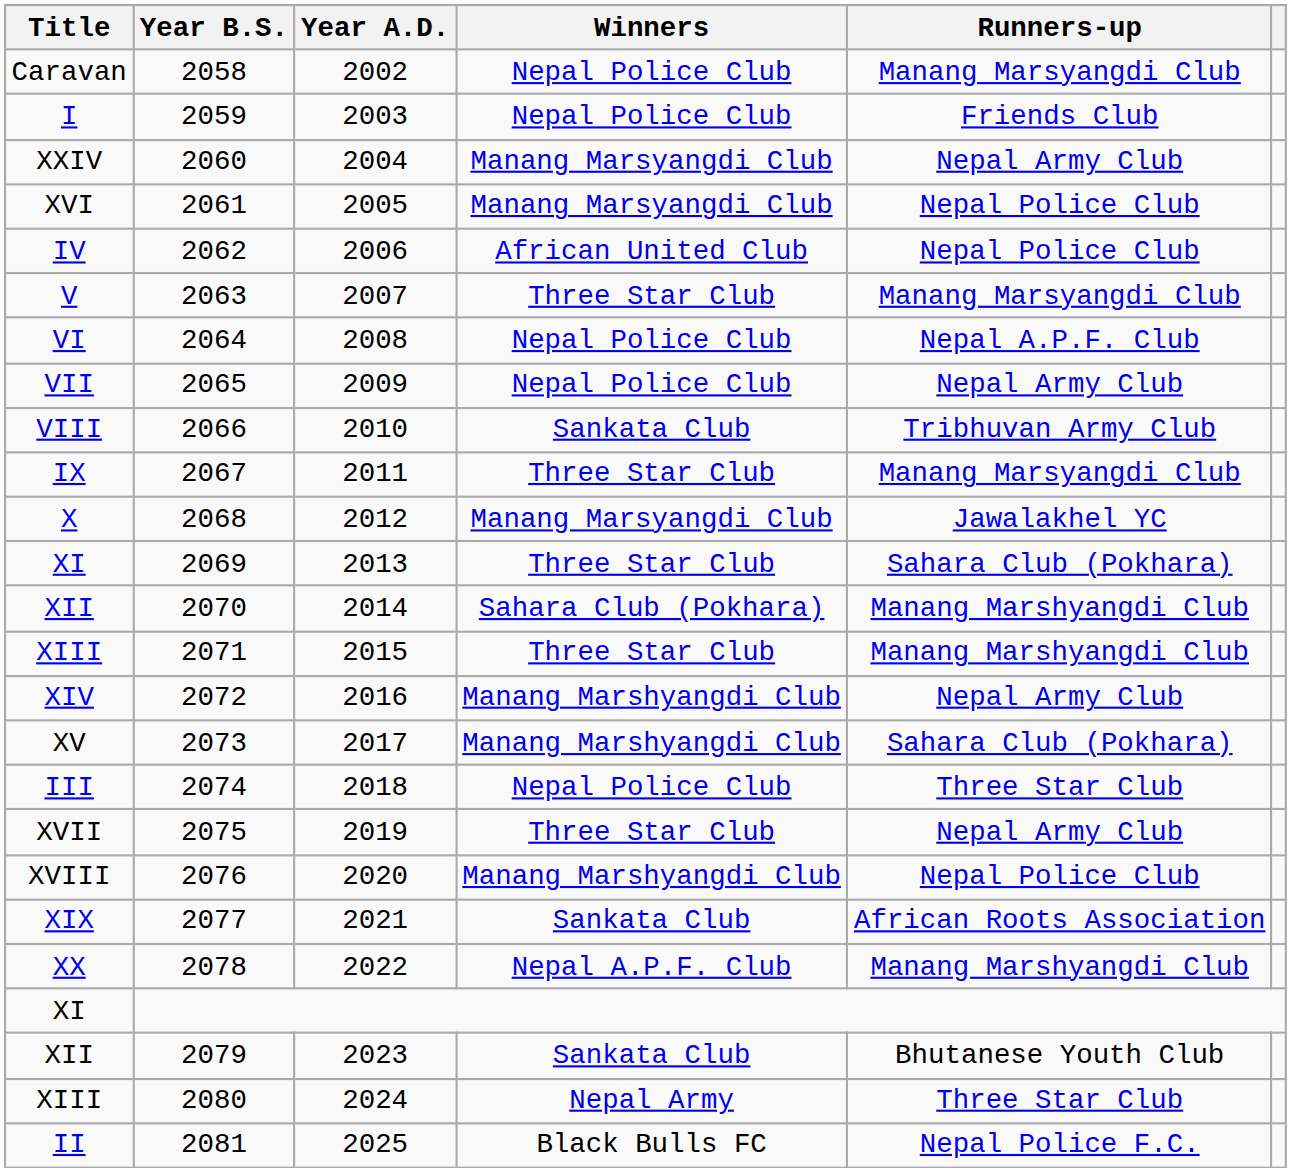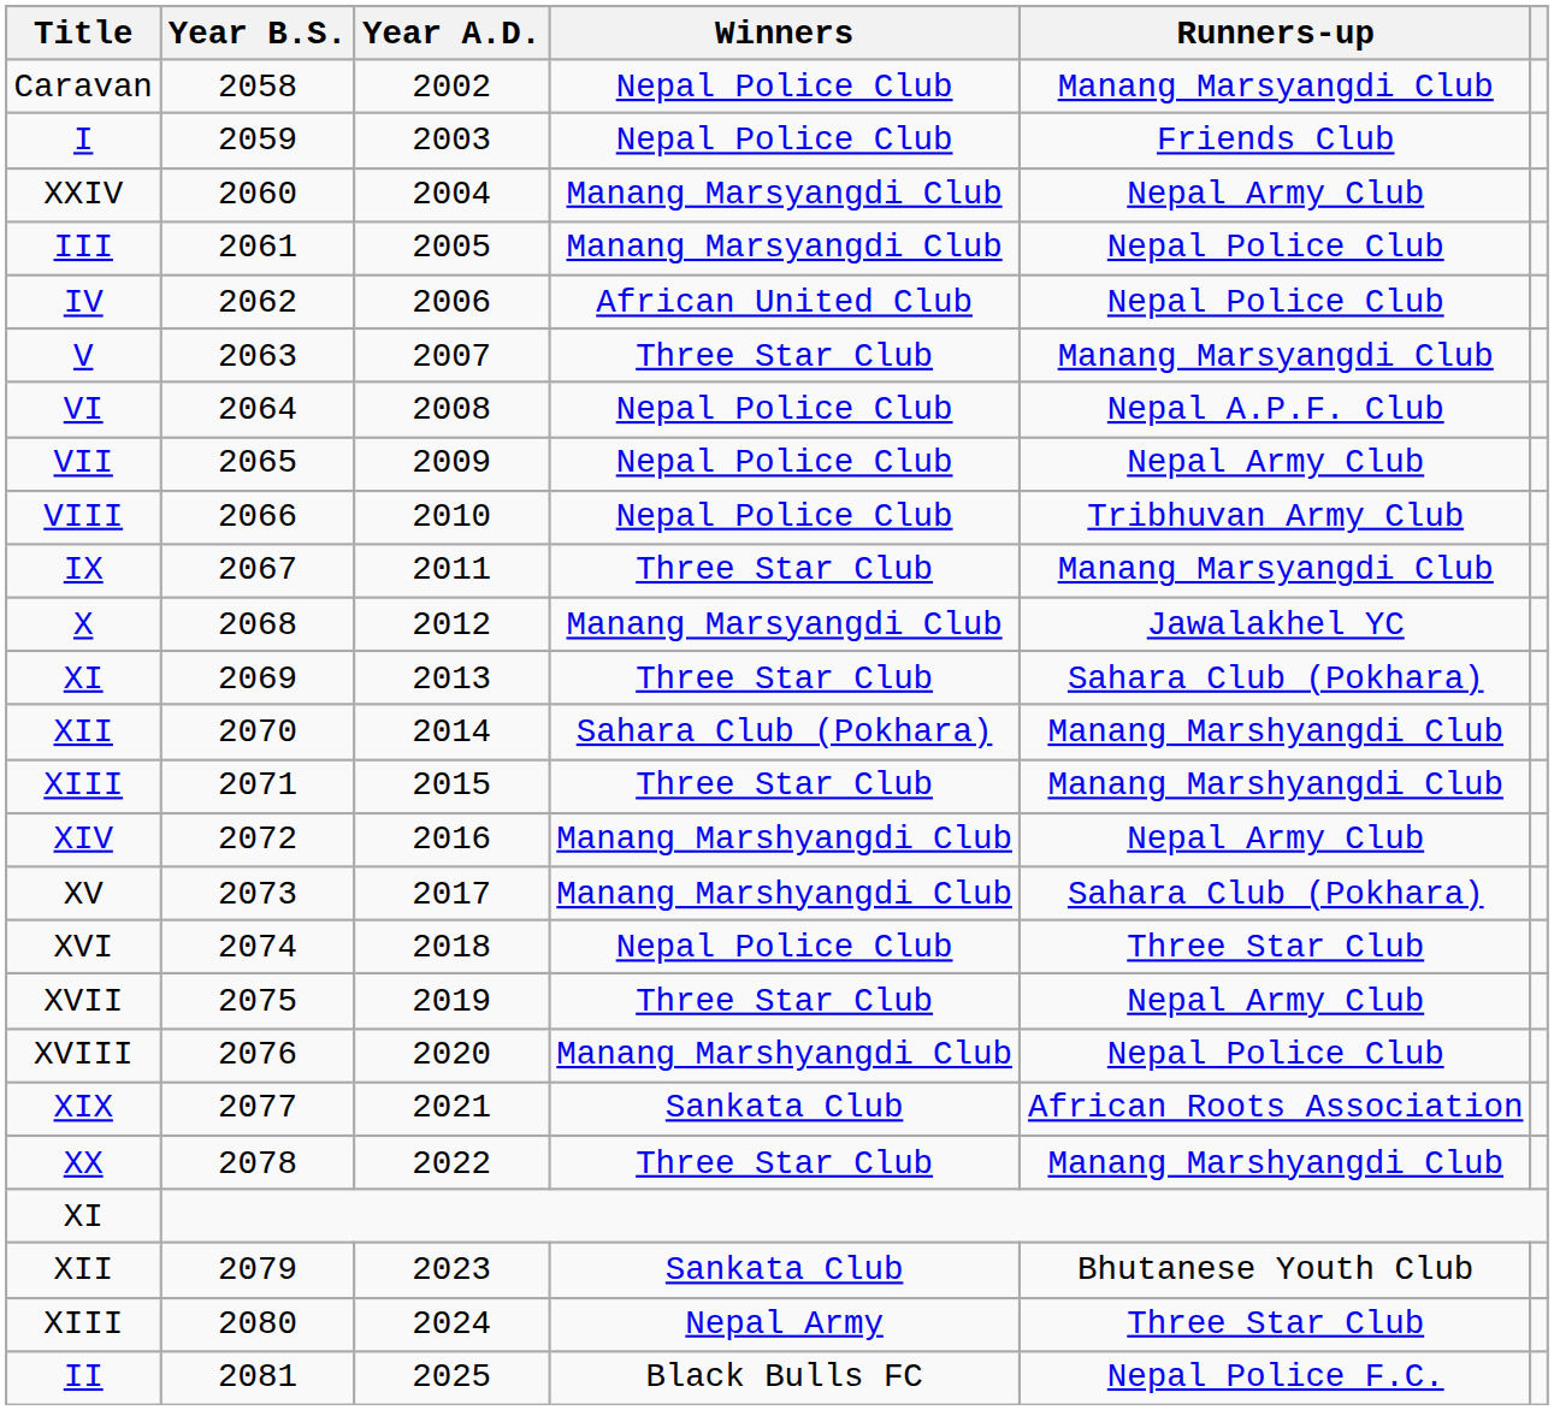2061 | Title: XVI -> III
2066 | Winners: Sankata Club -> Nepal Police Club
2074 | Title: III -> XVI
2078 | Winners: Nepal A.P.F. Club -> Three Star Club
